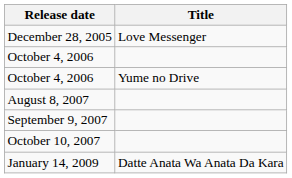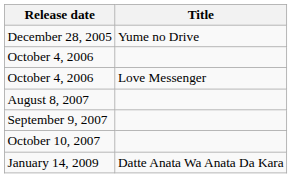row 2 | Title: Love Messenger -> Yume no Drive
row 4 | Title: Yume no Drive -> Love Messenger
